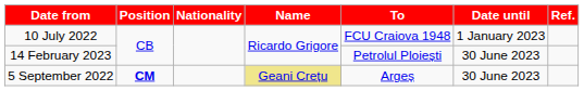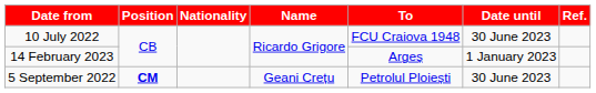10 July 2022 | Date until: 1 January 2023 -> 30 June 2023
14 February 2023 | To: Petrolul Ploiești -> Argeș
14 February 2023 | Date until: 30 June 2023 -> 1 January 2023
5 September 2022 | Name: khaki background -> no background
5 September 2022 | To: Argeș -> Petrolul Ploiești
